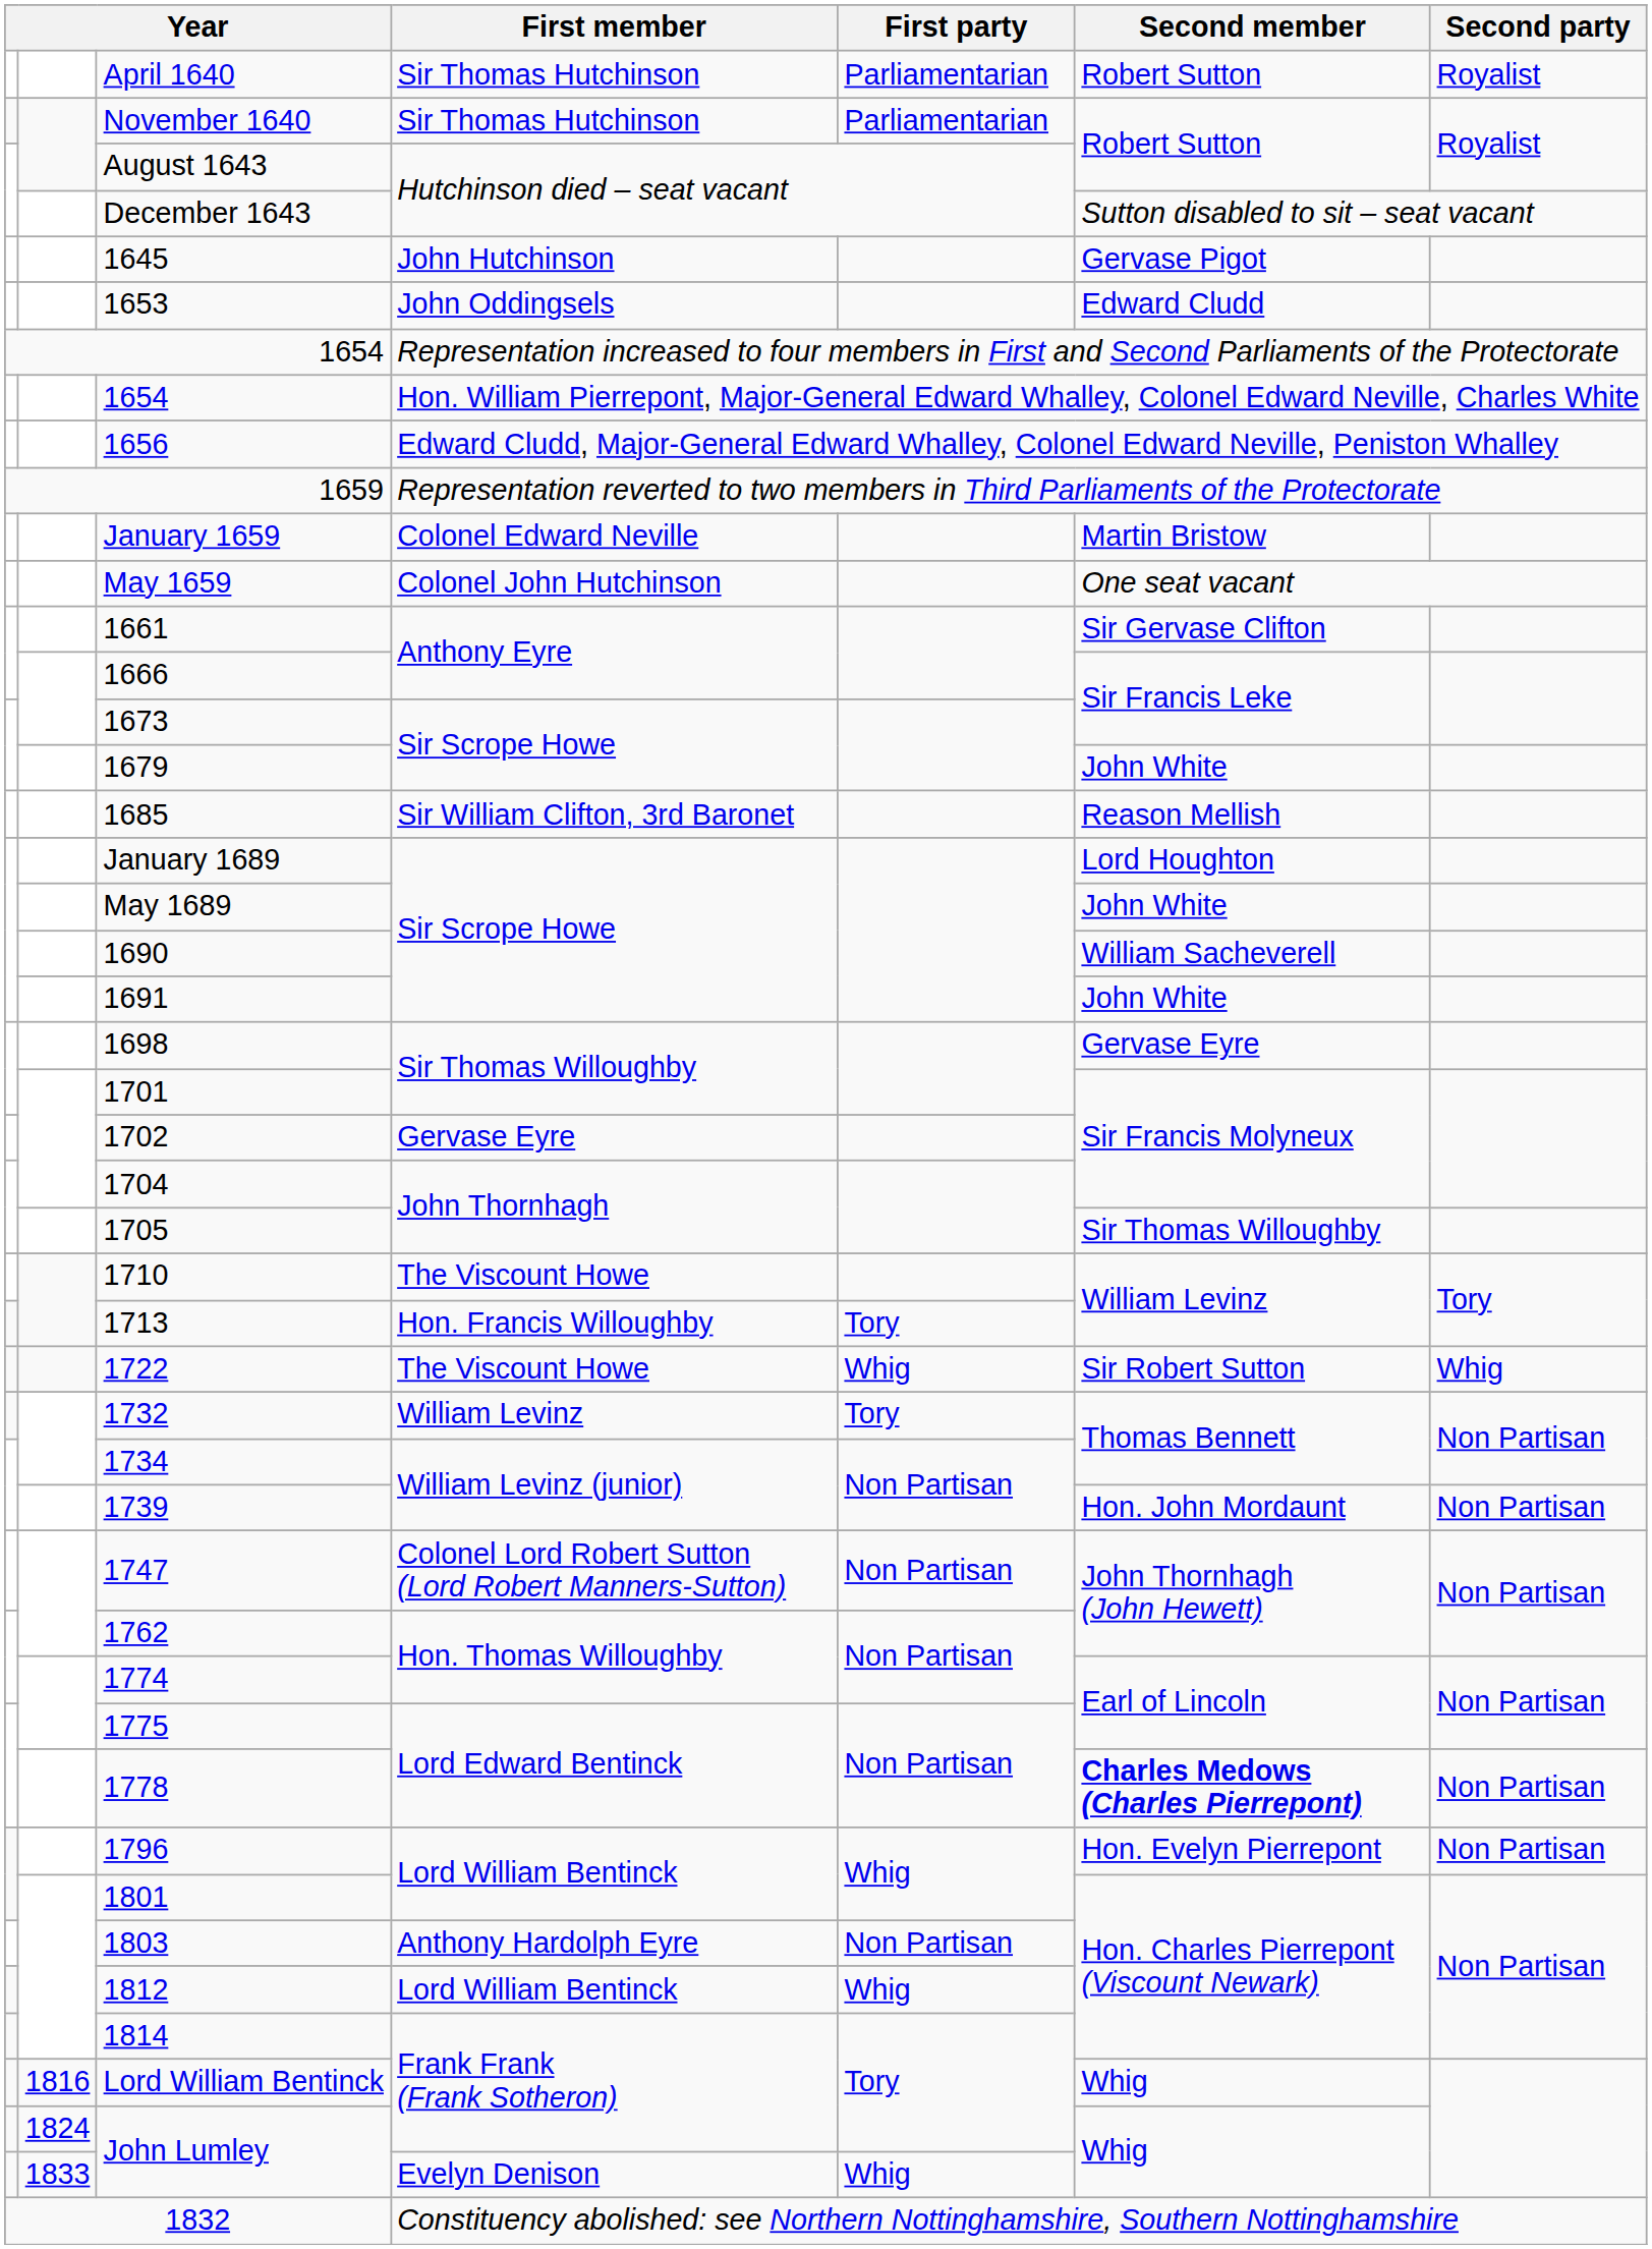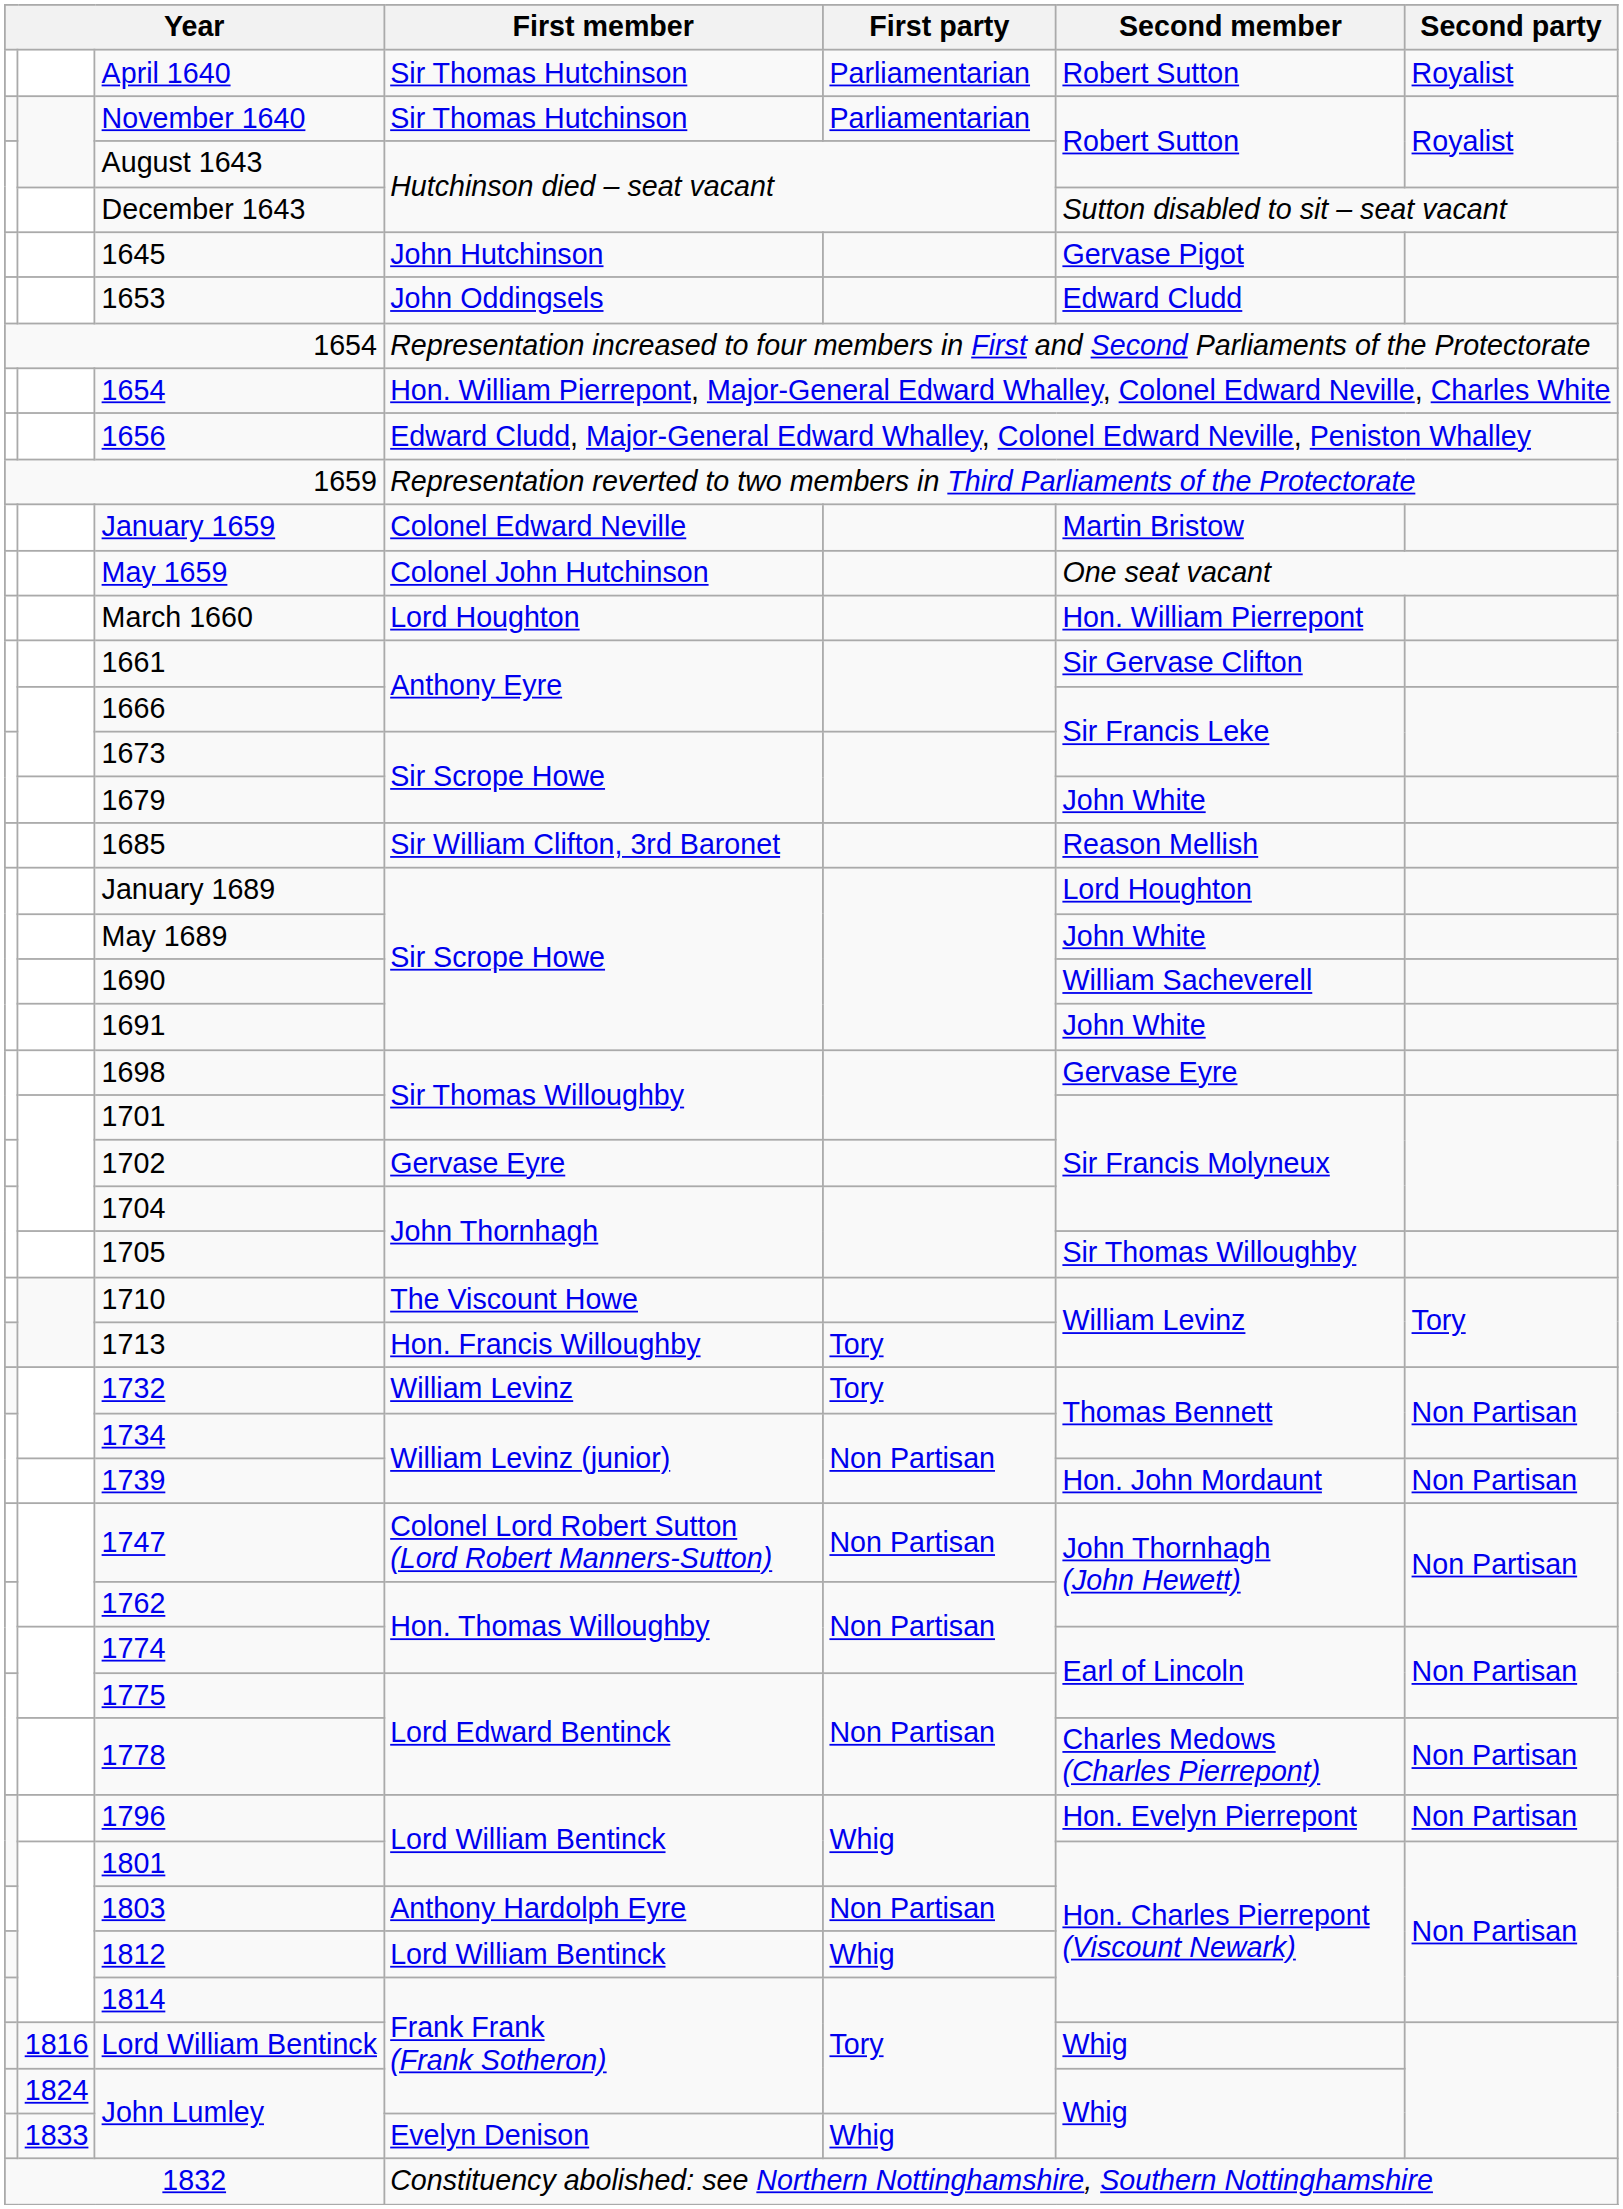+ row: March 1660 | Lord Houghton | Hon. William Pierrepont
- row: 1722 | The Viscount Howe | Whig | Sir Robert Sutton | Whig
1778 | Second member: bold -> normal
